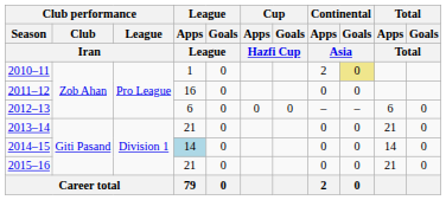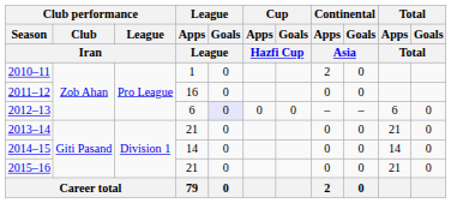2010–11 | Continental / Goals / Asia: khaki background -> no background
2012–13 | League / Goals / League: no background -> lavender background
2014–15 | League / Apps / League: lightblue background -> no background
